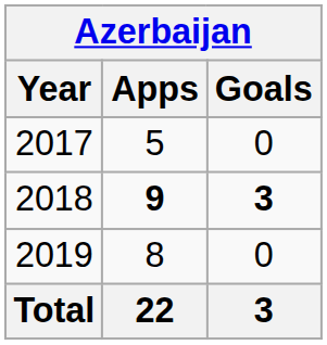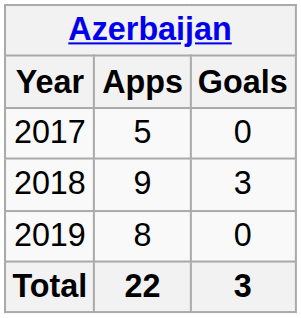2018 | Apps: bold -> normal
2018 | Goals: bold -> normal
